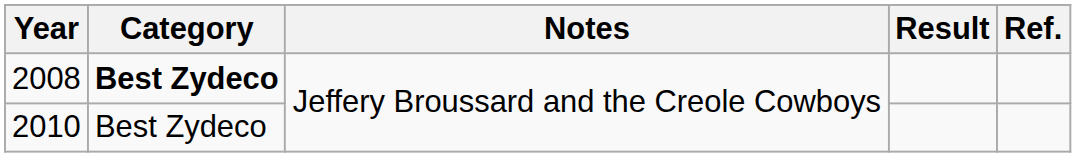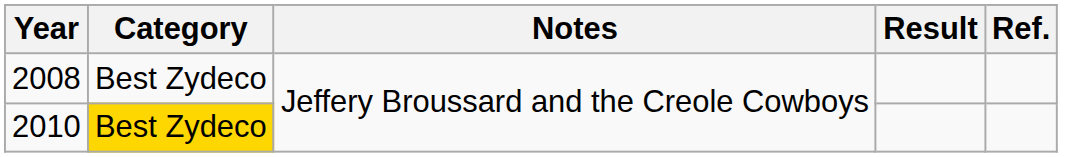2008 | Category: bold -> normal
2010 | Category: no background -> gold background
